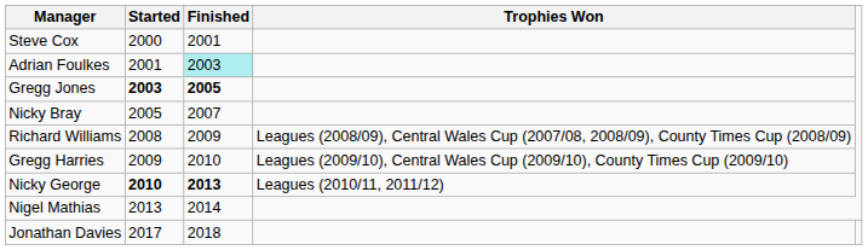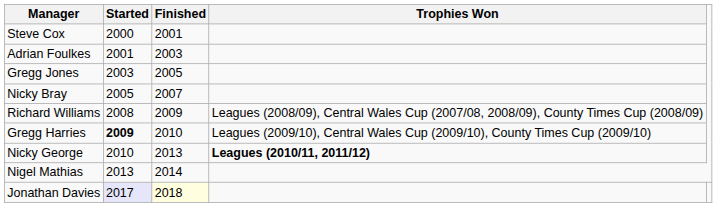Adrian Foulkes | Finished: paleturquoise background -> no background
Gregg Jones | Started: bold -> normal
Gregg Jones | Finished: bold -> normal
Gregg Harries | Started: normal -> bold
Nicky George | Started: bold -> normal
Nicky George | Finished: bold -> normal
Nicky George | Trophies Won: normal -> bold
Jonathan Davies | Started: no background -> lavender background
Jonathan Davies | Finished: no background -> lightyellow background
